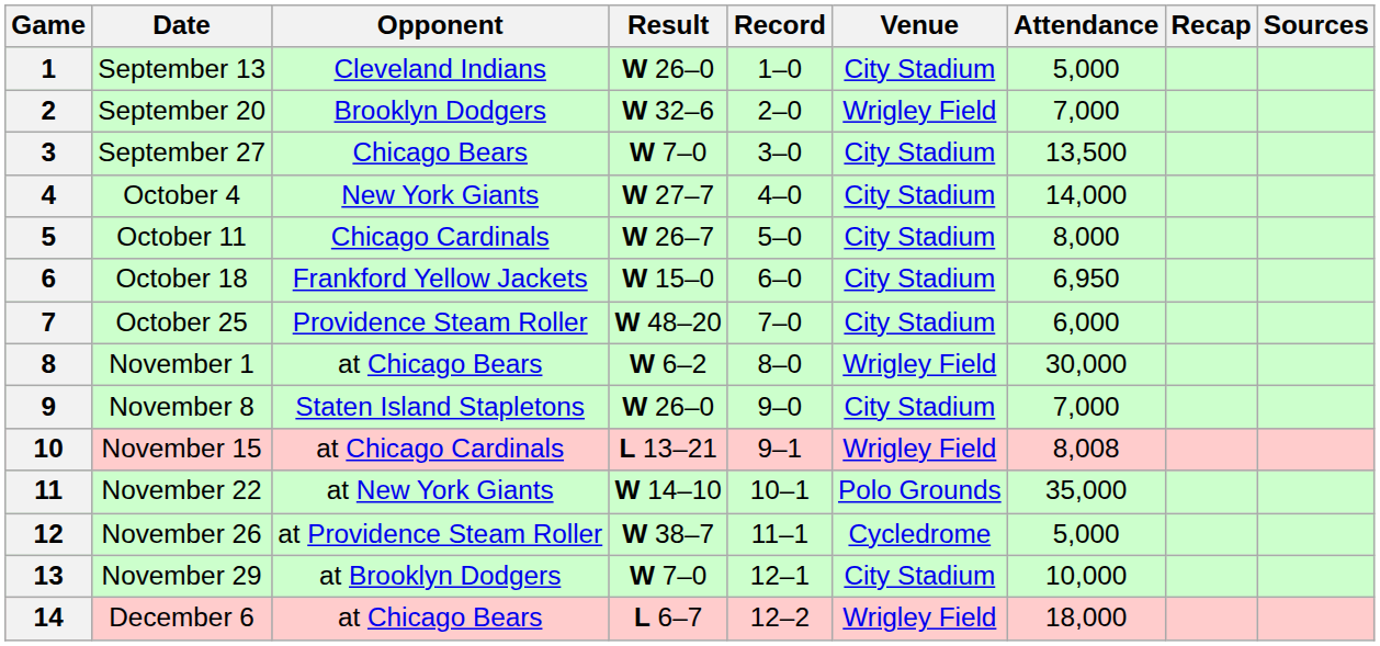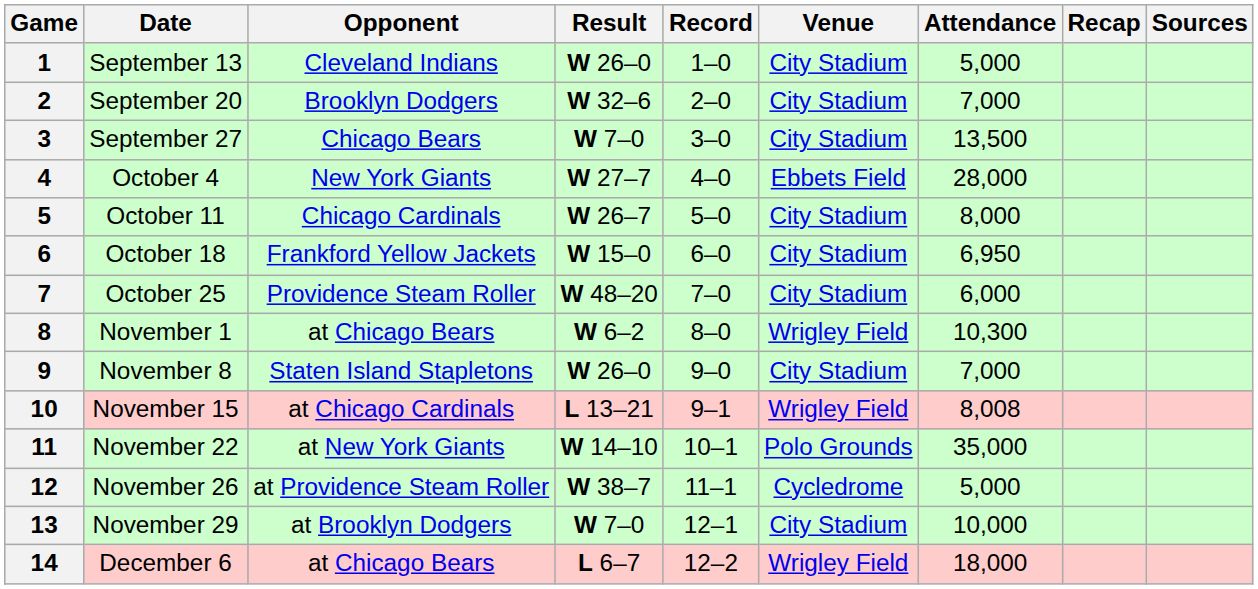2 | Venue: Wrigley Field -> City Stadium
4 | Venue: City Stadium -> Ebbets Field
4 | Attendance: 14,000 -> 28,000
8 | Attendance: 30,000 -> 10,300
